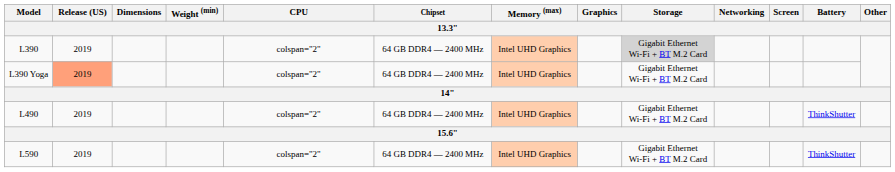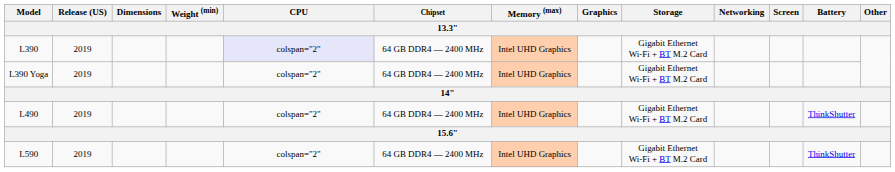L390 | CPU: no background -> lavender background
L390 | Storage: lightgrey background -> no background
L390 Yoga | Release (US): lightsalmon background -> no background
